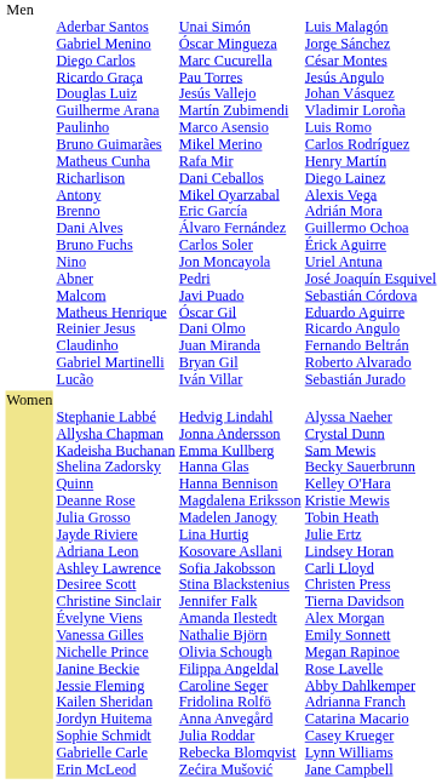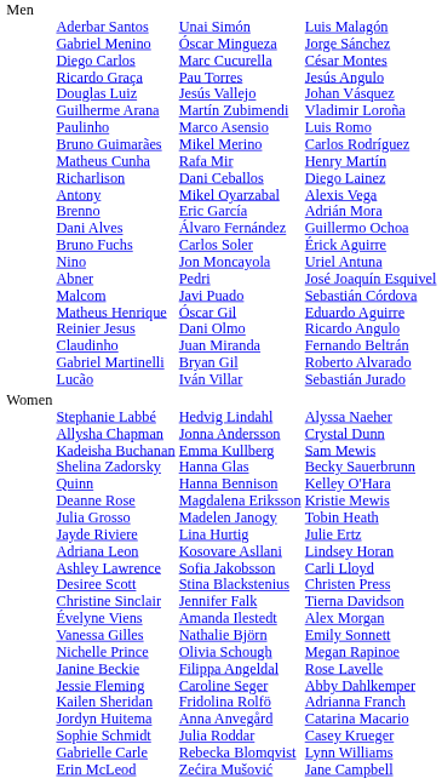Women | column 1: khaki background -> no background
